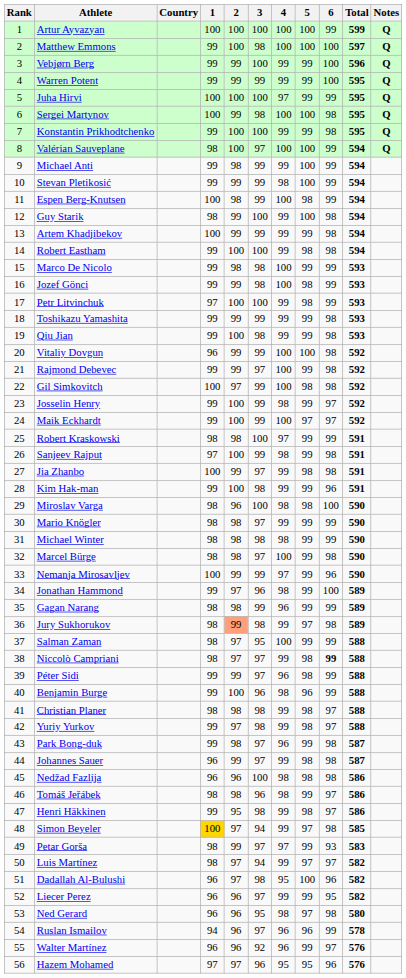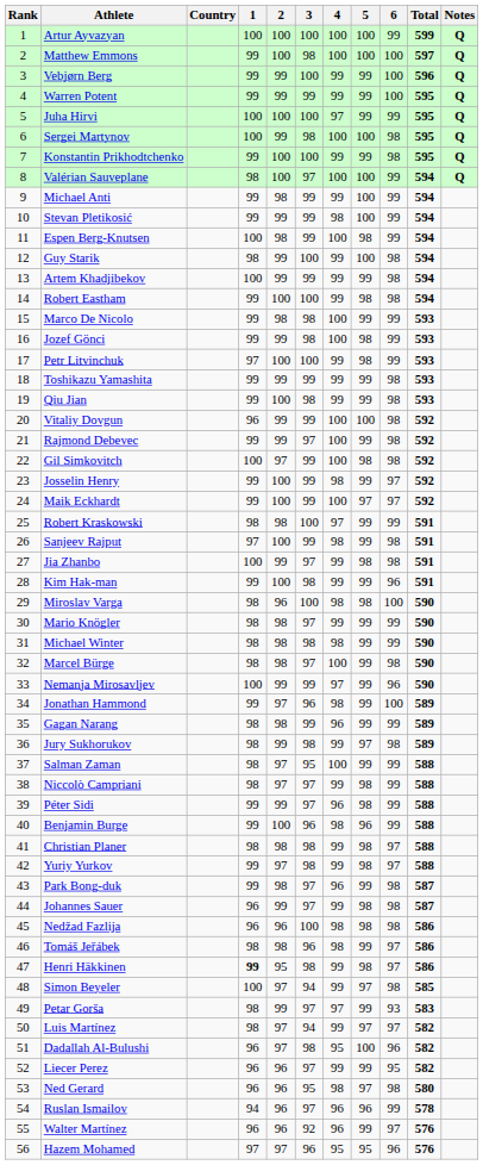Jury Sukhorukov | 2: lightsalmon background -> no background
Niccolò Campriani | 6: bold -> normal
Henri Häkkinen | 1: normal -> bold
Simon Beyeler | 1: gold background -> no background
